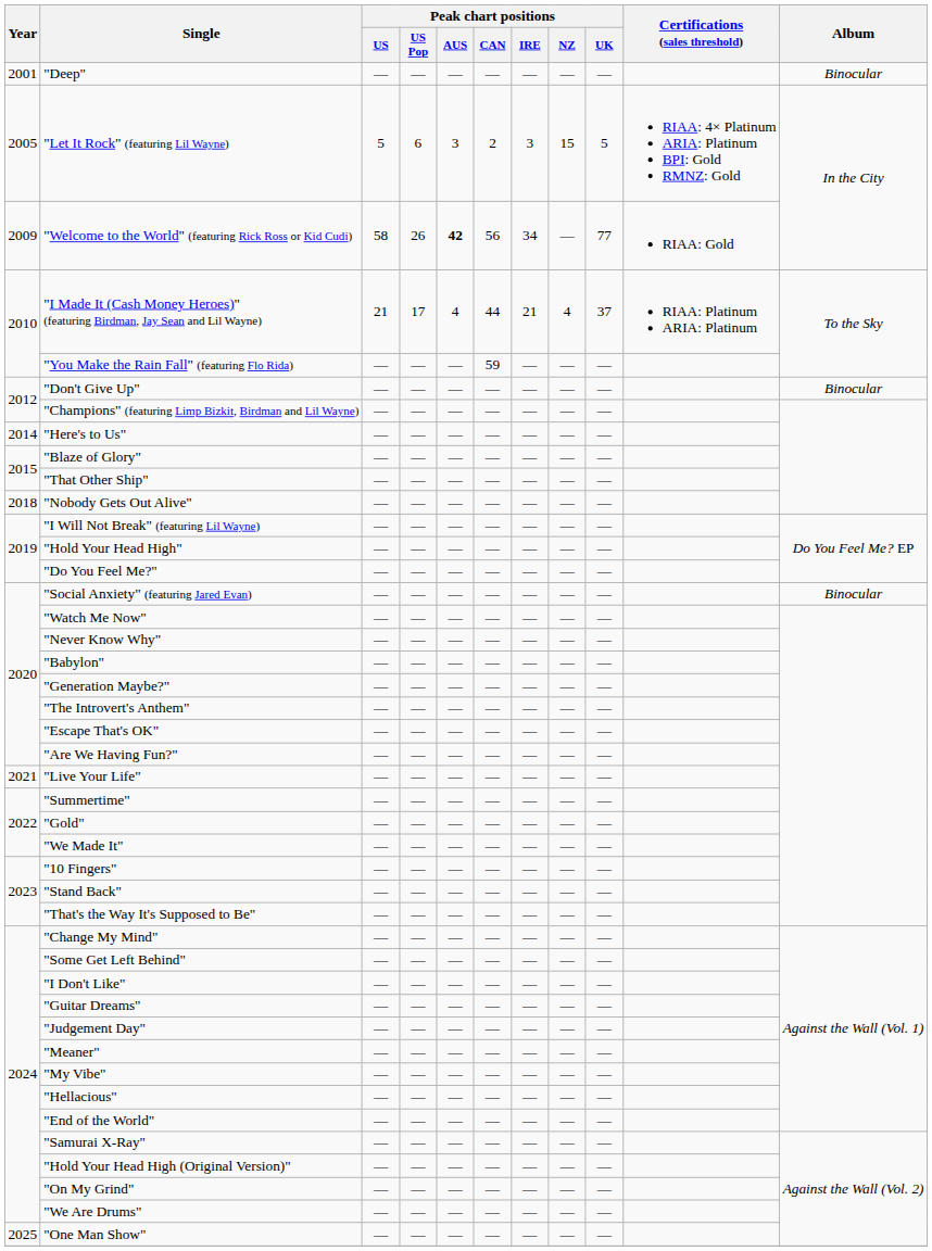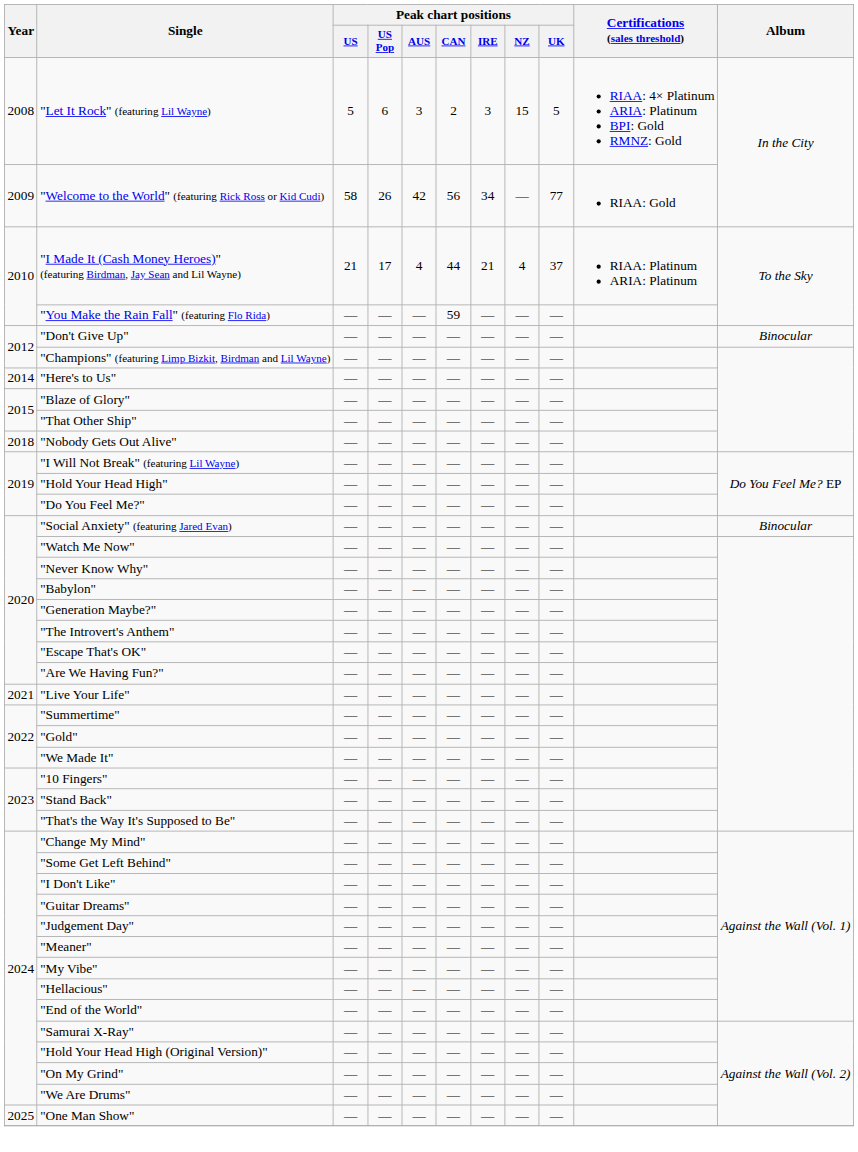- row: 2001 | "Deep" | ― | ― | ― | ― | ― | ― | ― | Binocular
"Let It Rock" (featuring Lil Wayne) | Year: 2005 -> 2008
"Welcome to the World" (featuring Rick Ross or Kid Cudi) | Peak chart positions / AUS: bold -> normal
